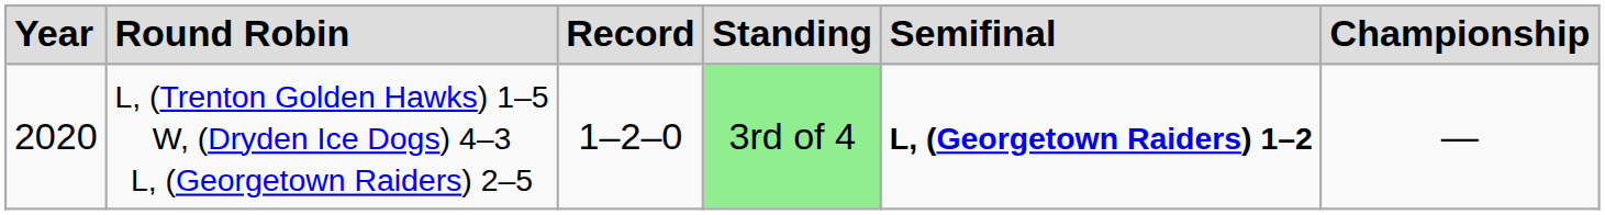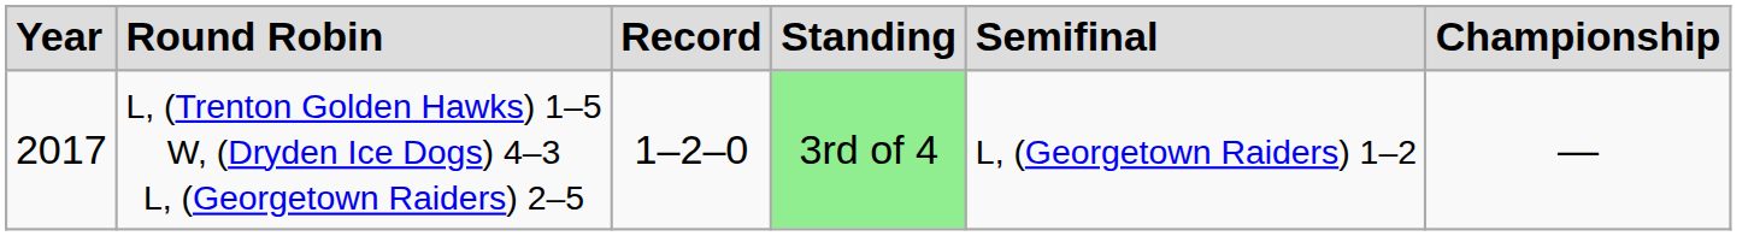row 2 | column 1: 2020 -> 2017
row 2 | column 5: bold -> normal
